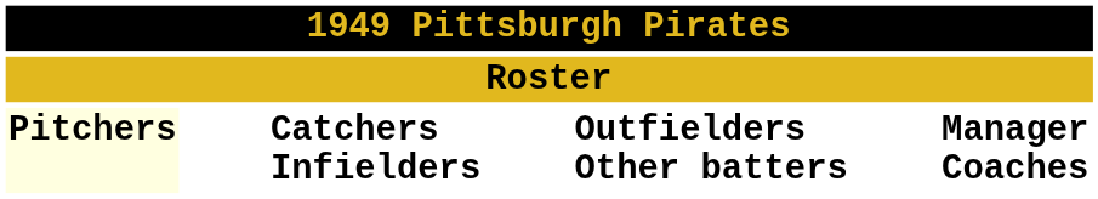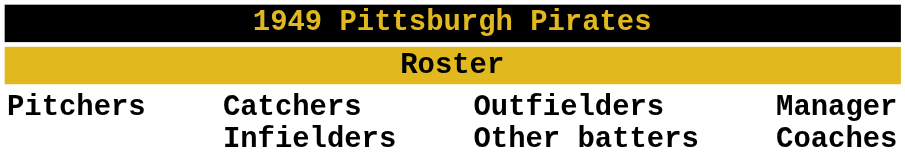Pitchers | column 1: lightyellow background -> no background
